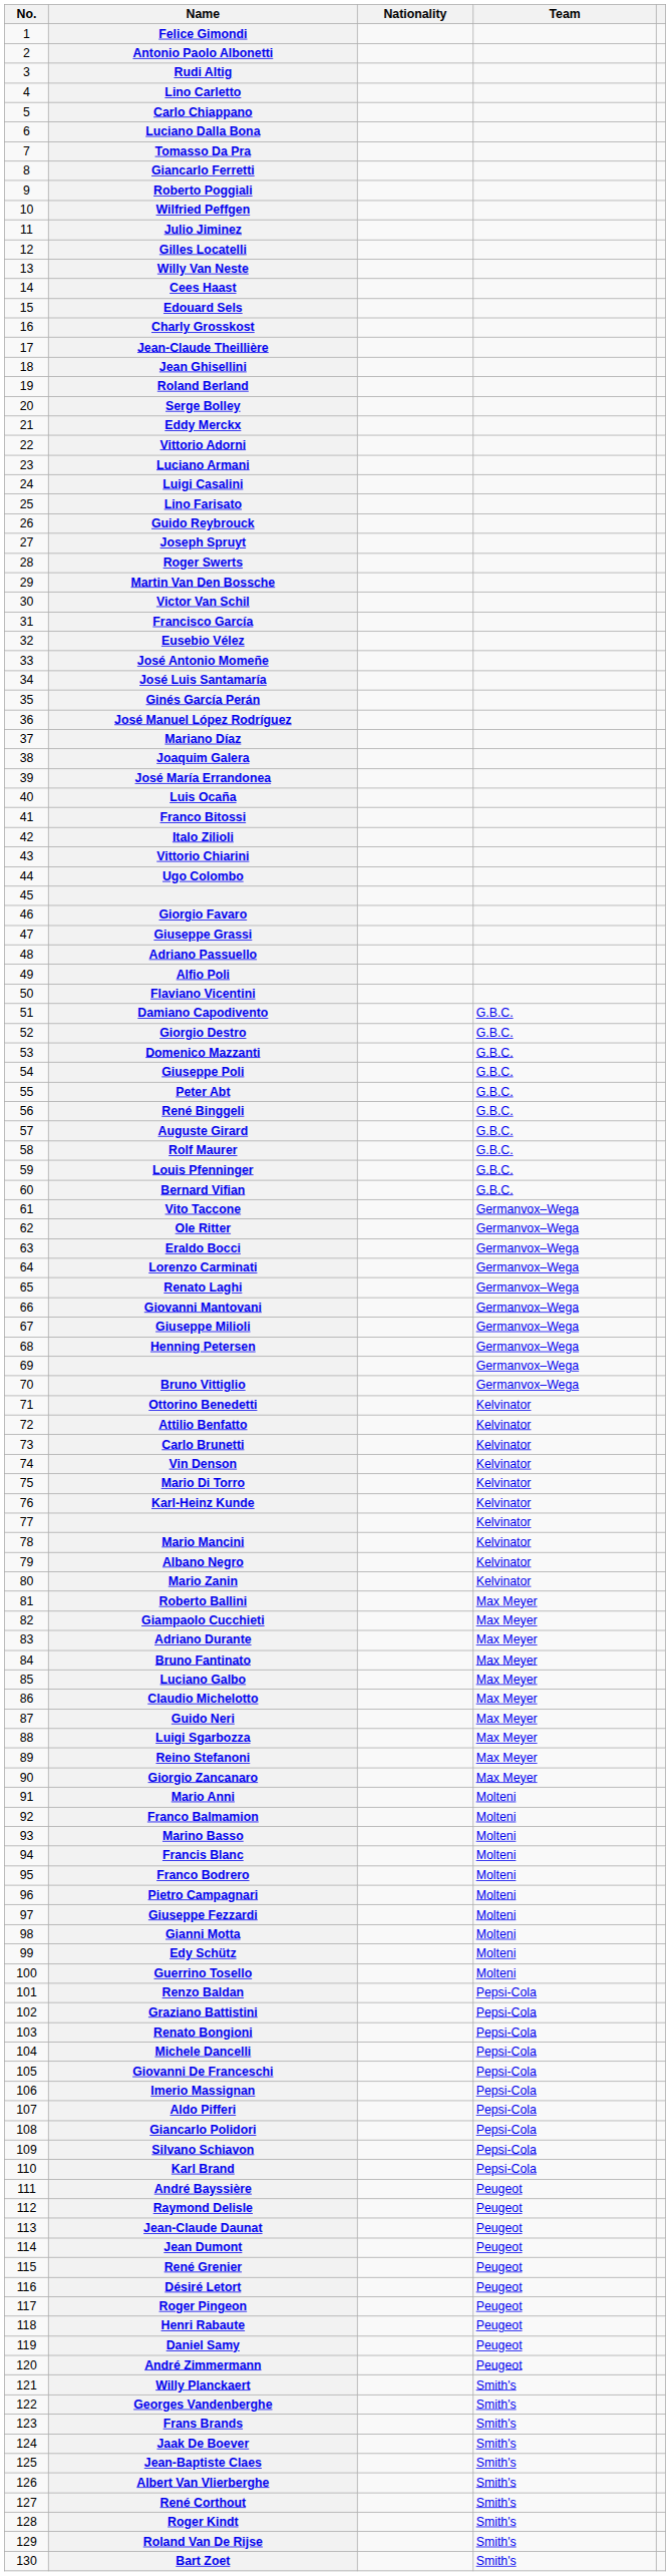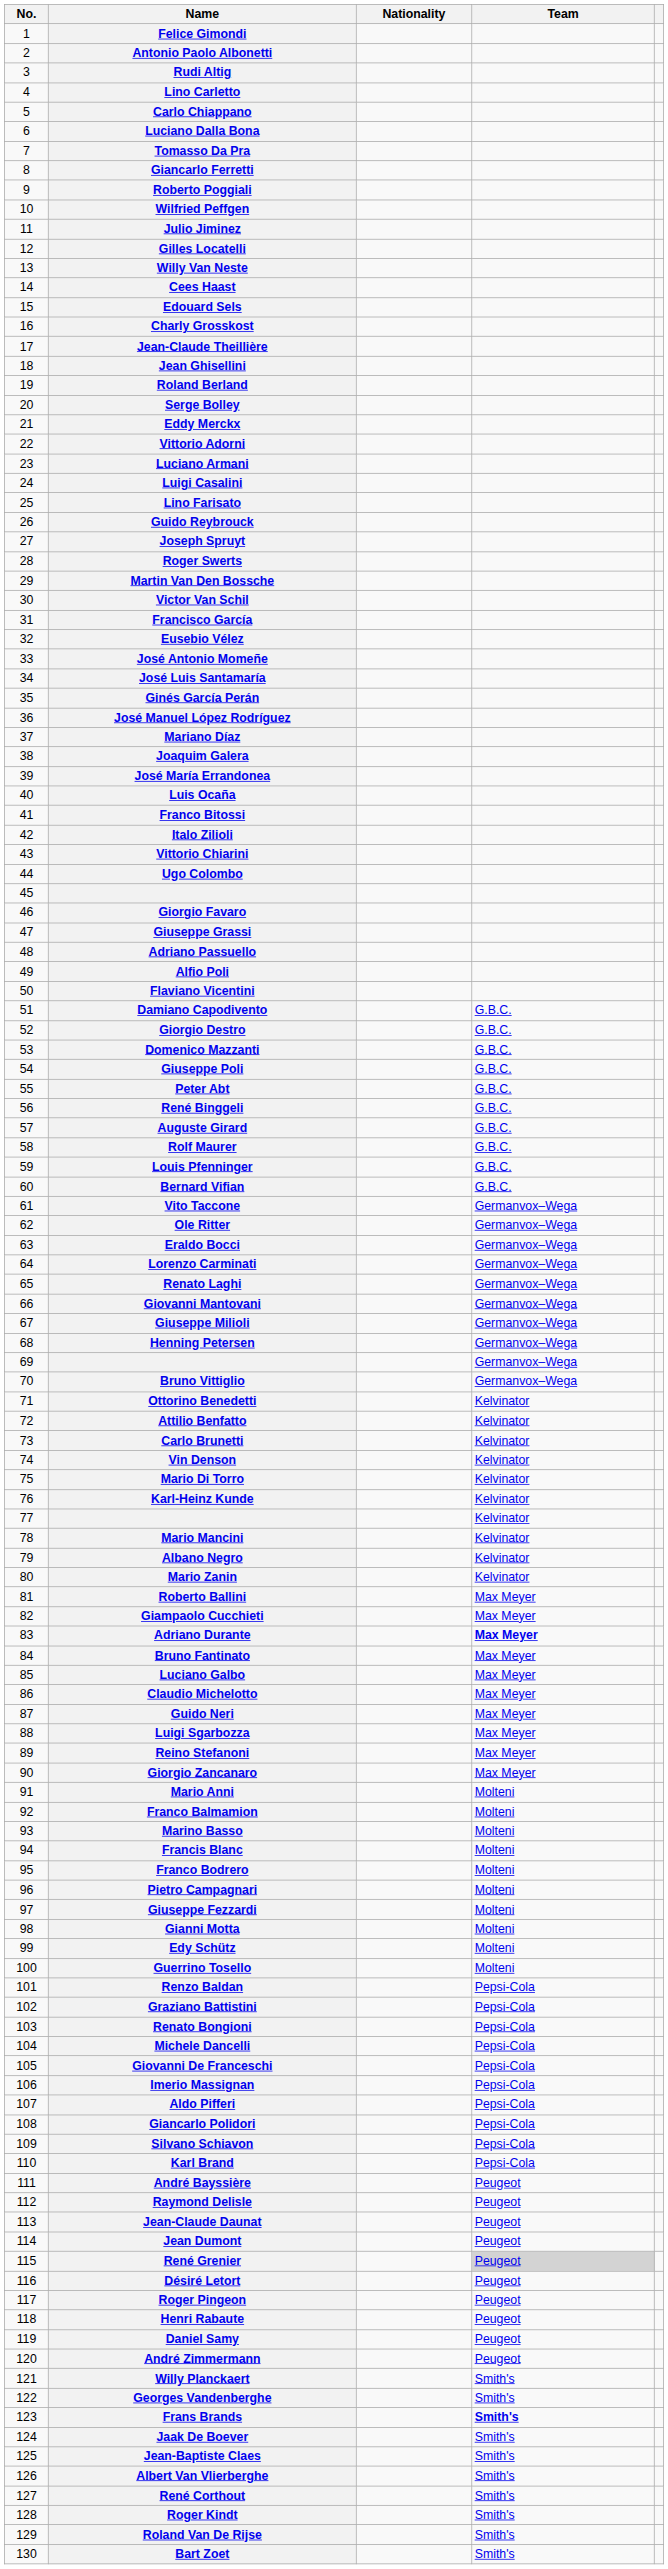Adriano Durante | Team: normal -> bold
René Grenier | Team: no background -> lightgrey background
Frans Brands | Team: normal -> bold
